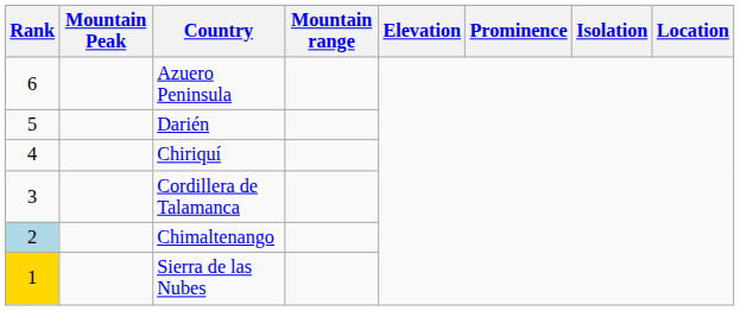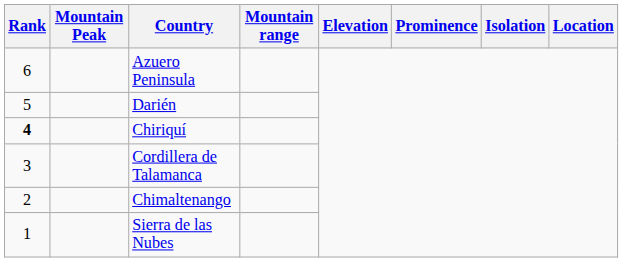Chiriquí | Rank: normal -> bold
Chimaltenango | Rank: lightblue background -> no background
Sierra de las Nubes | Rank: gold background -> no background
